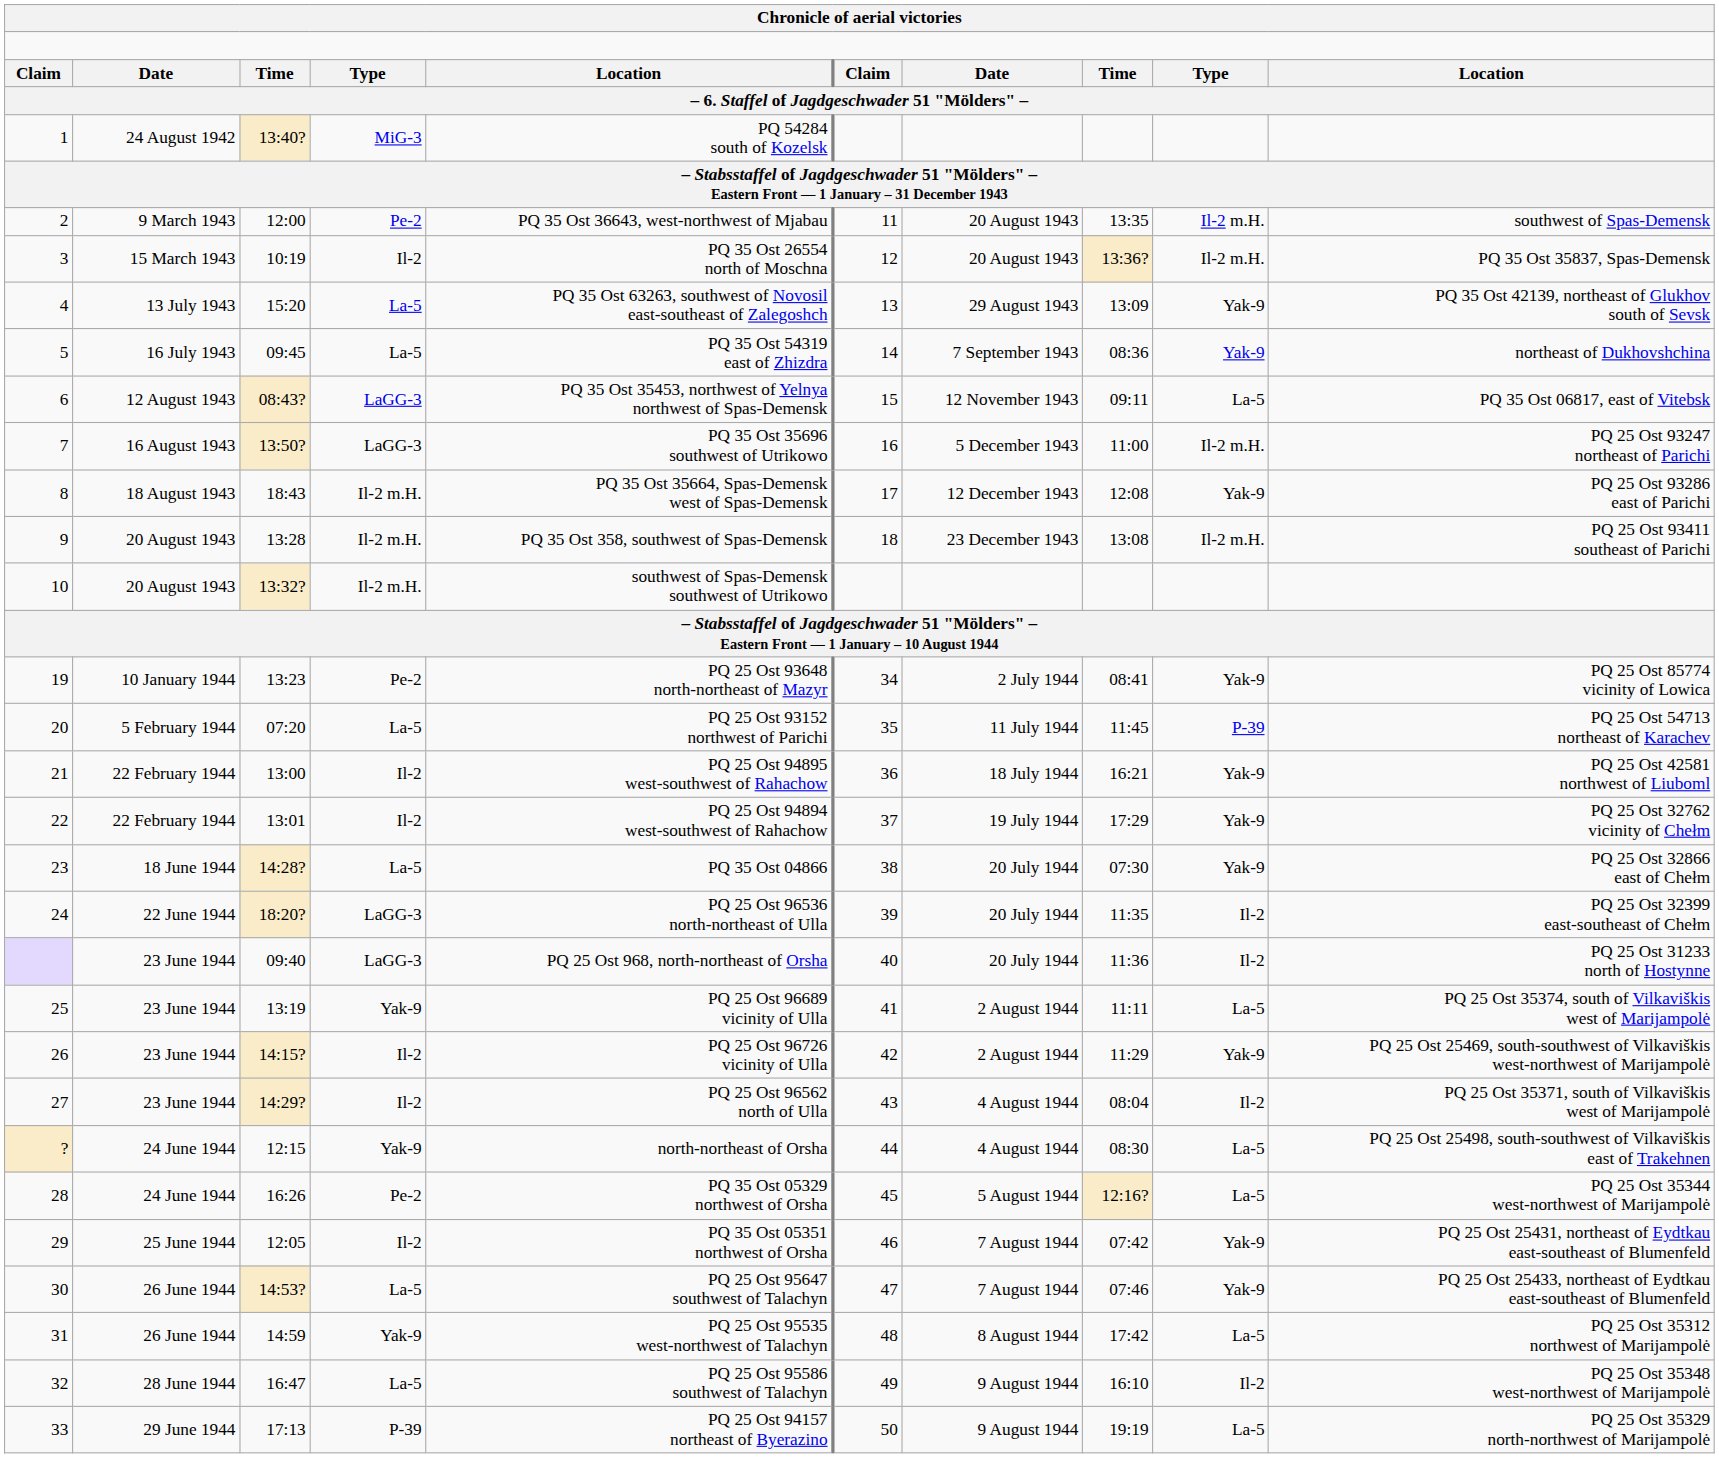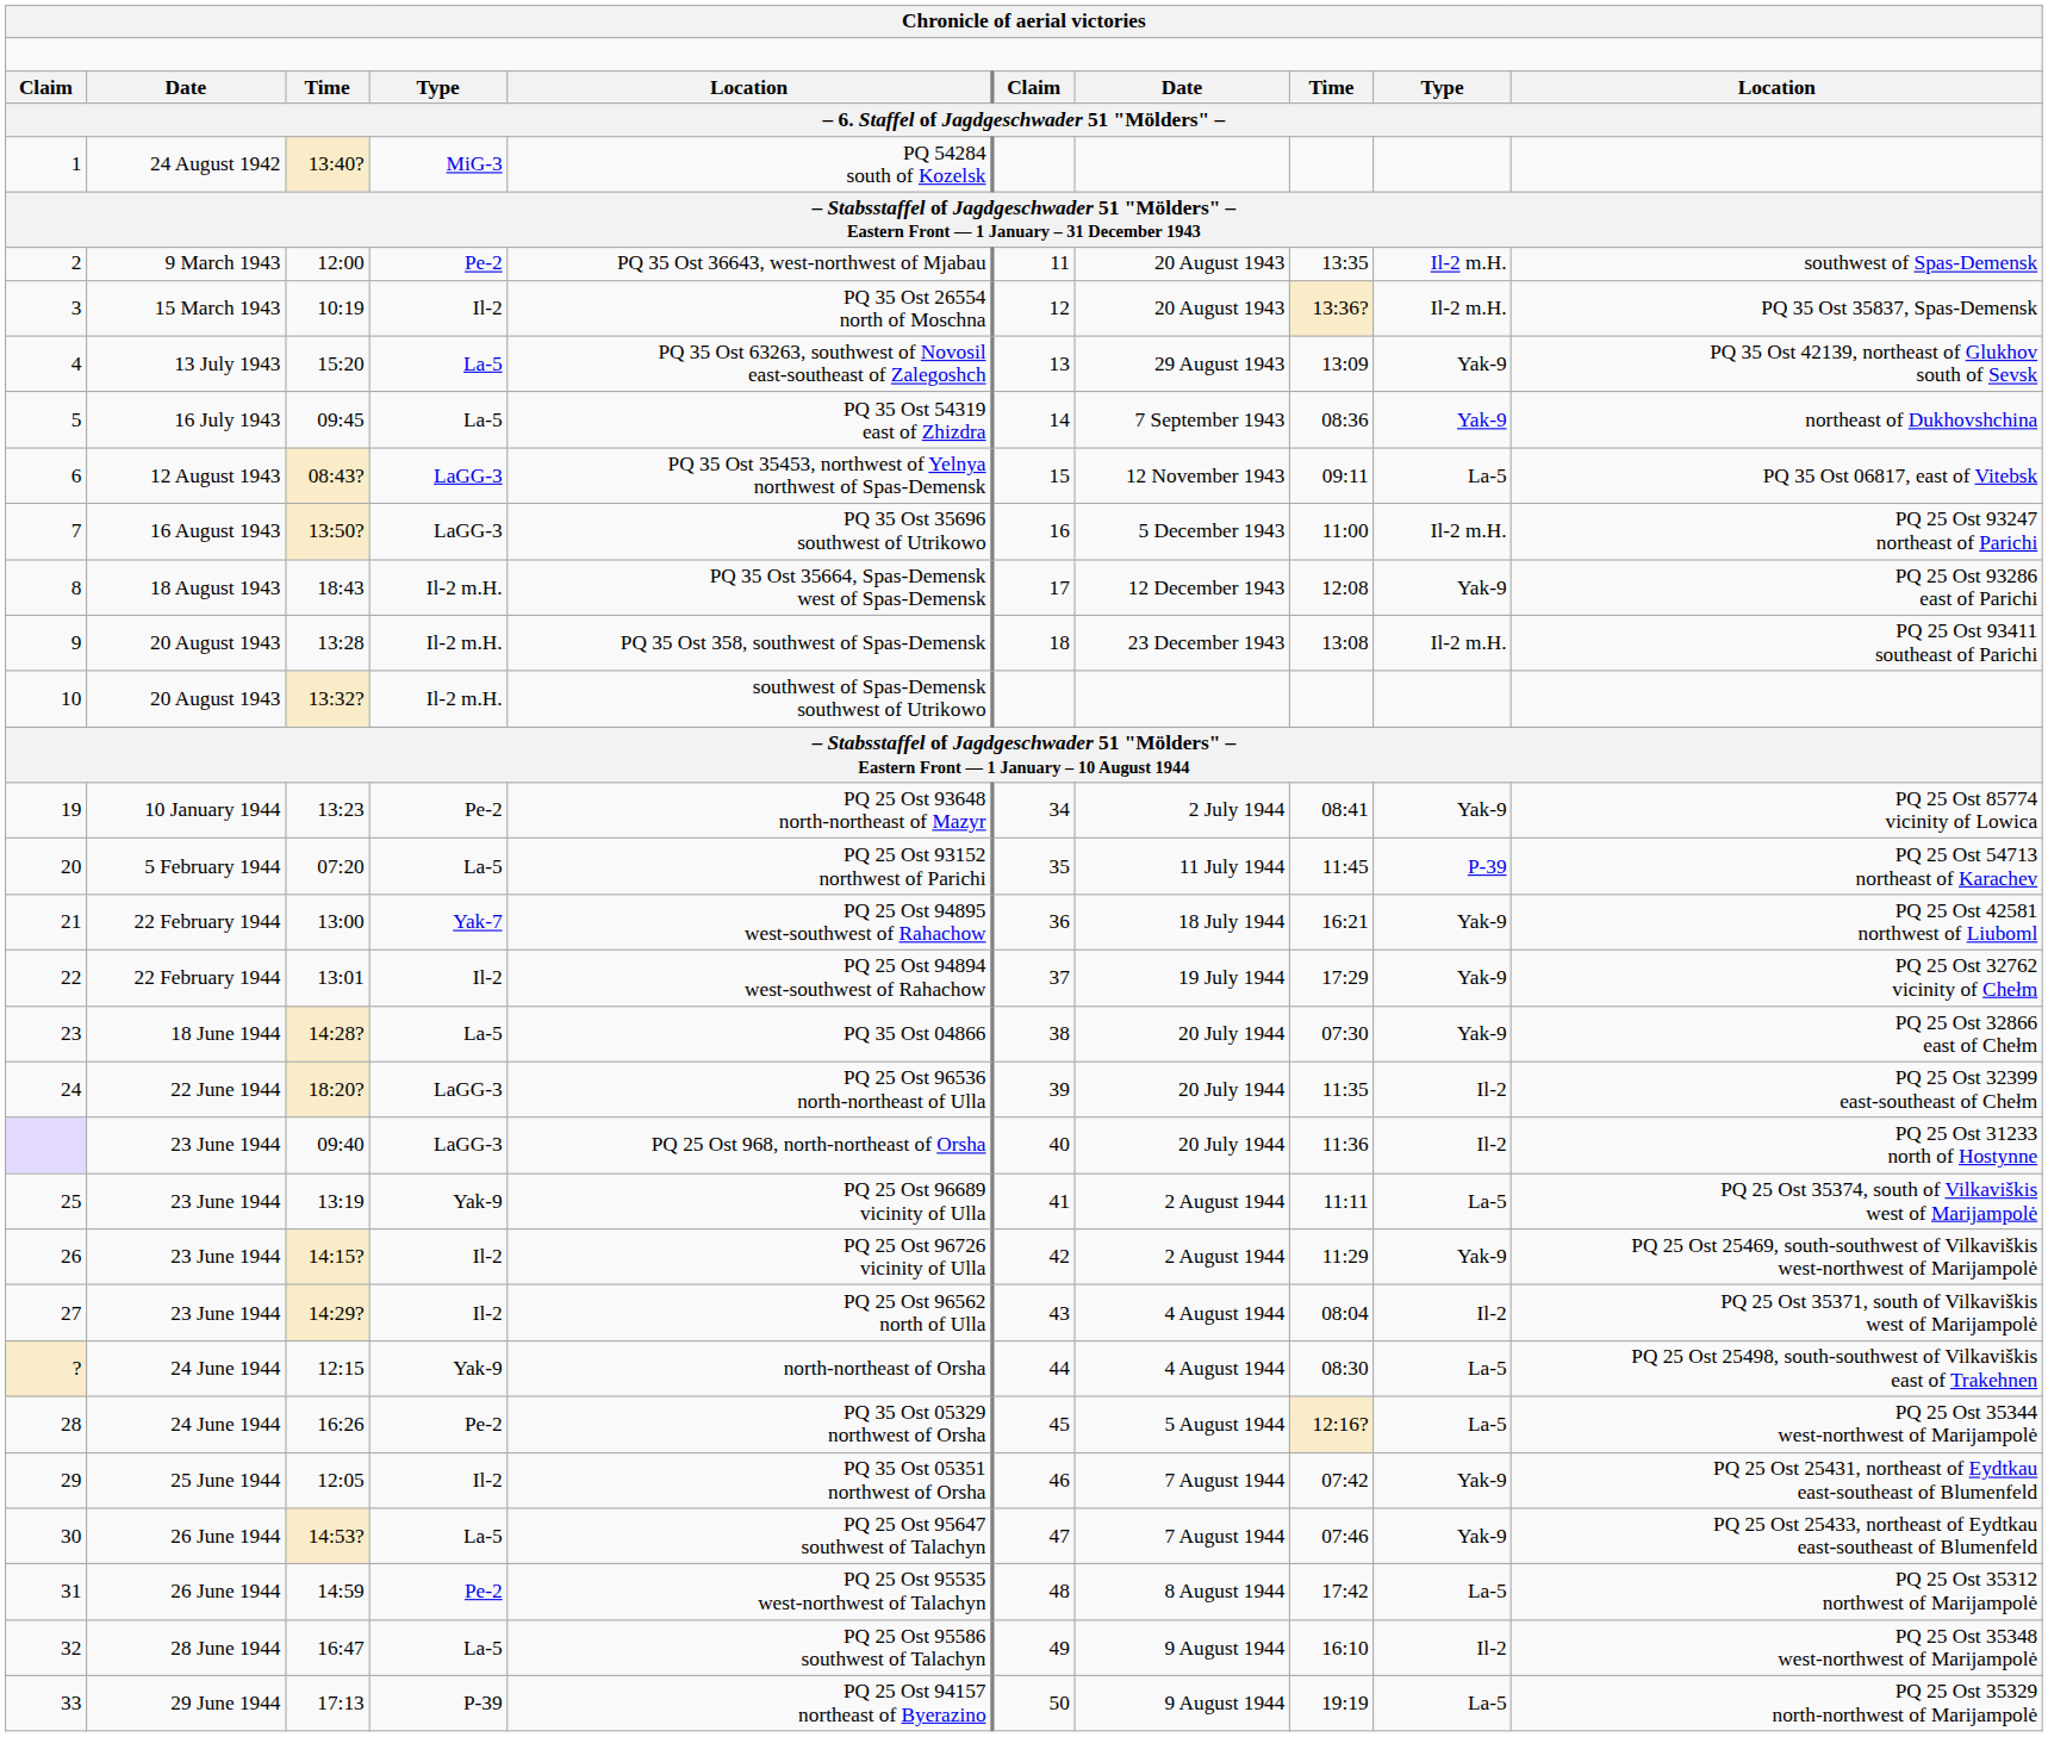13:00 | column 4: Il-2 -> Yak-7
14:59 | column 4: Yak-9 -> Pe-2
